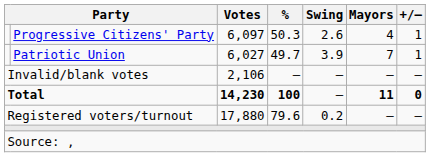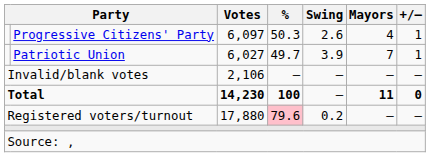Registered voters/turnout | %: no background -> pink background
